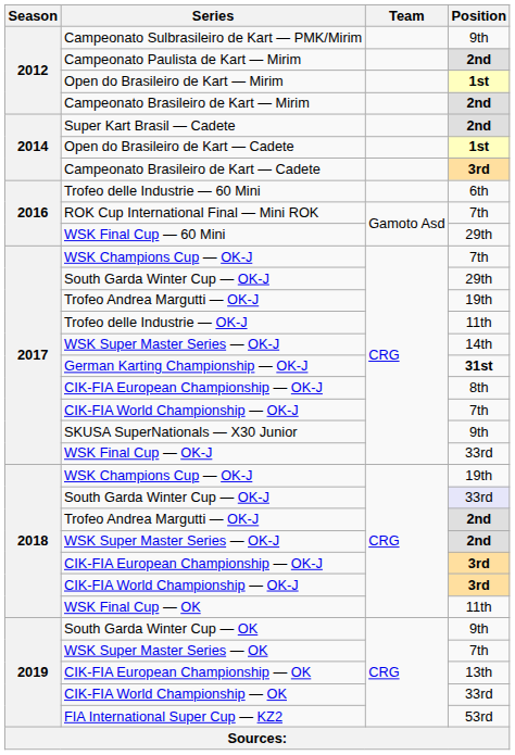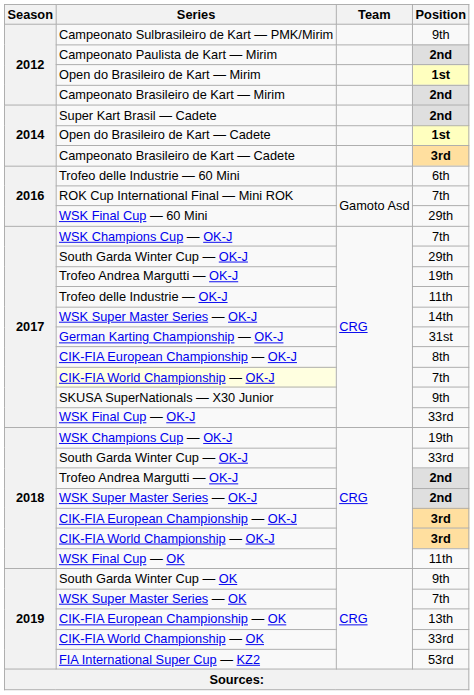German Karting Championship — OK-J | Position: bold -> normal
CIK-FIA World Championship — OK-J / 7th | Series: no background -> lightyellow background
South Garda Winter Cup — OK-J / 33rd | Position: lavender background -> no background
